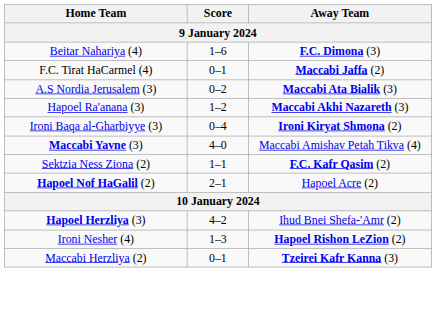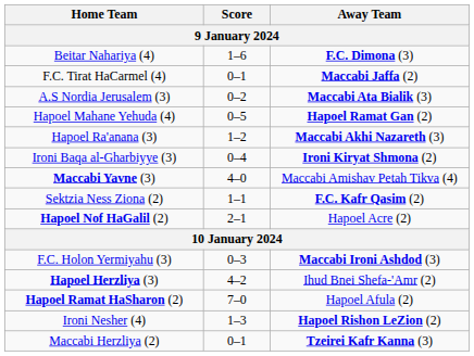+ row: Hapoel Mahane Yehuda (4) | 0–5 | Hapoel Ramat Gan (2)
+ row: F.C. Holon Yermiyahu (3) | 0–3 | Maccabi Ironi Ashdod (3)
+ row: Hapoel Ramat HaSharon (2) | 7–0 | Hapoel Afula (2)
